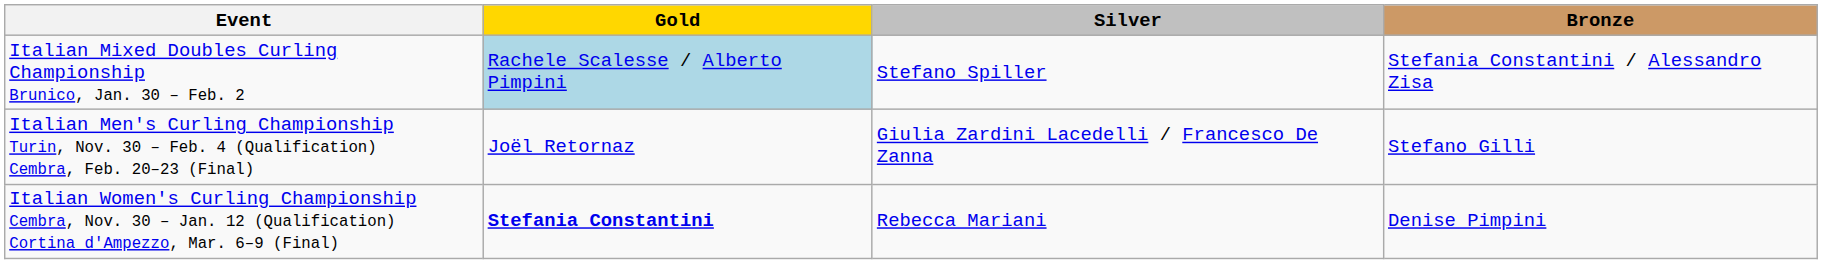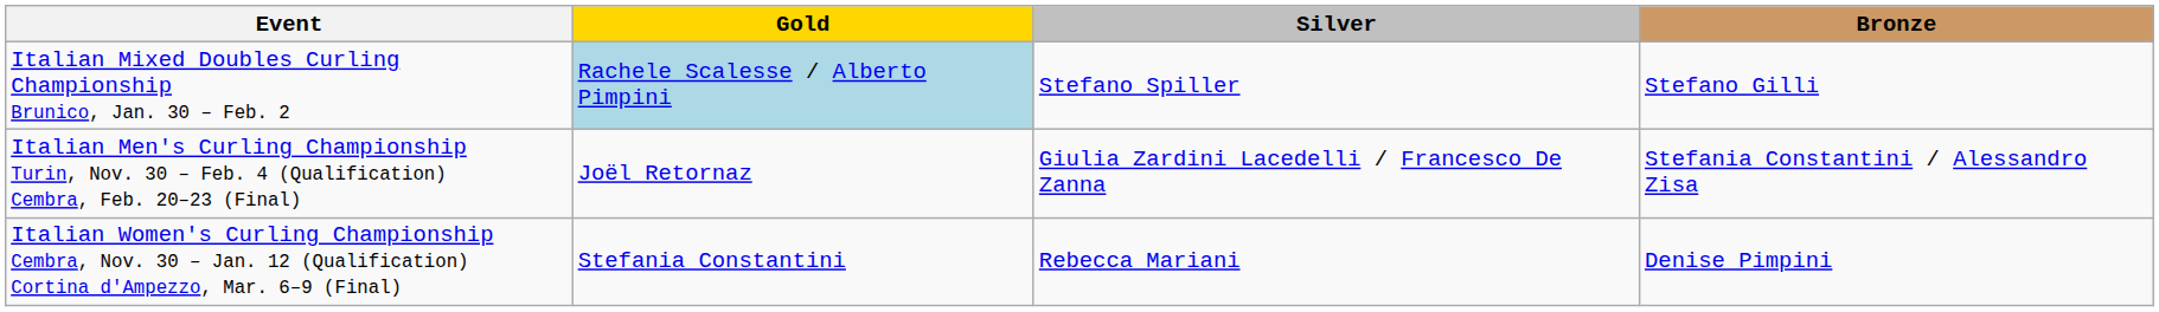row 2 | Bronze: Stefania Constantini / Alessandro Zisa -> Stefano Gilli
row 3 | Bronze: Stefano Gilli -> Stefania Constantini / Alessandro Zisa
row 4 | Gold: bold -> normal
